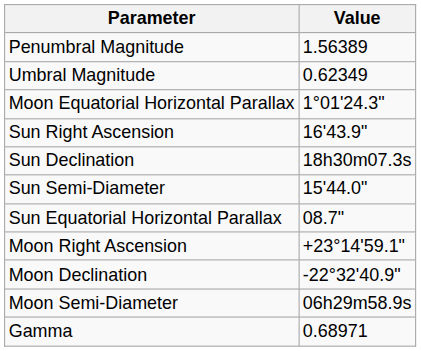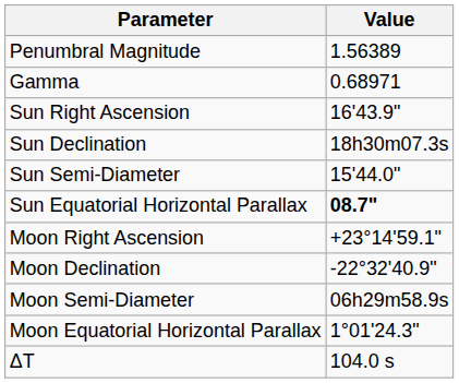- row: Umbral Magnitude | 0.62349
rows swapped: Gamma <-> Moon Equatorial Horizontal Parallax
Sun Equatorial Horizontal Parallax | Value: normal -> bold
+ row: ΔT | 104.0 s
